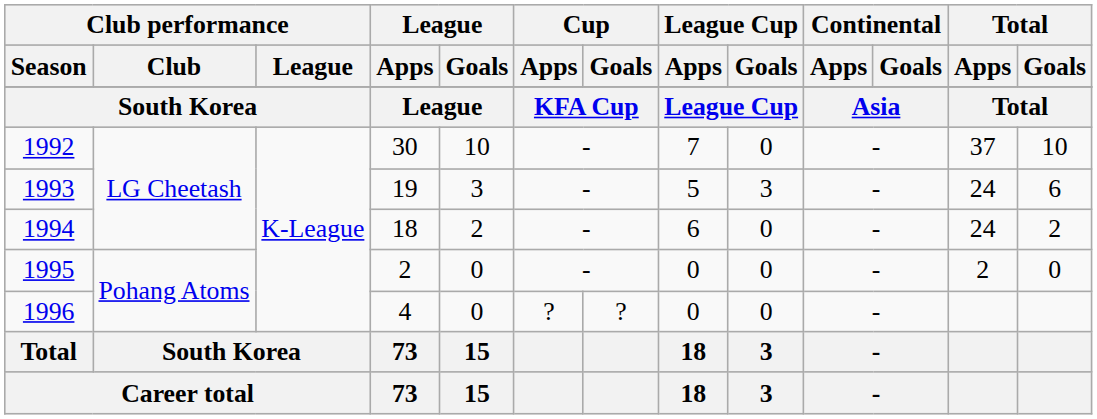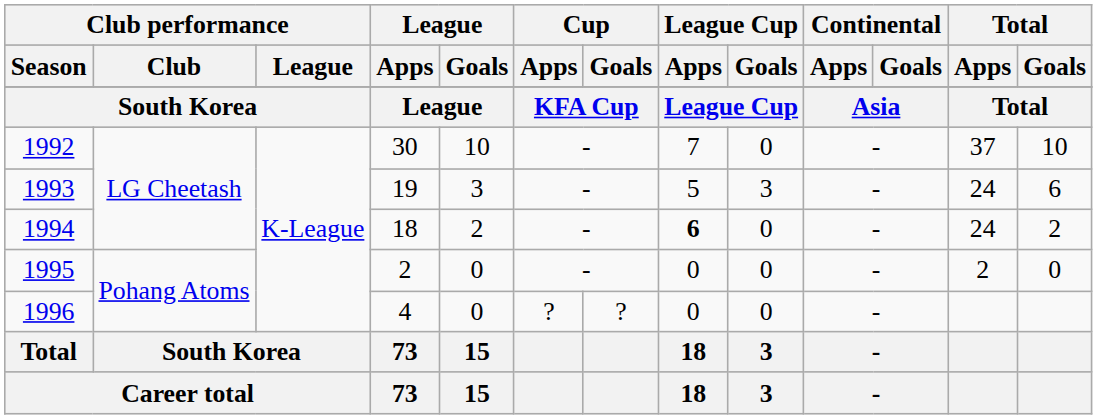1994 | League Cup / Apps: normal -> bold
